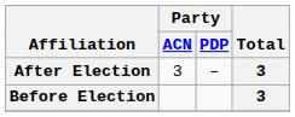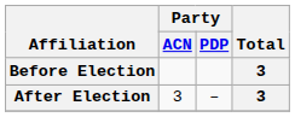rows swapped: Before Election <-> After Election
